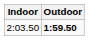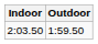2:03.50 | Outdoor: bold -> normal
